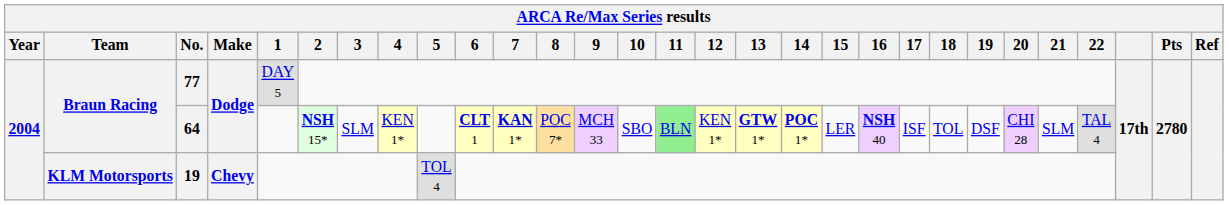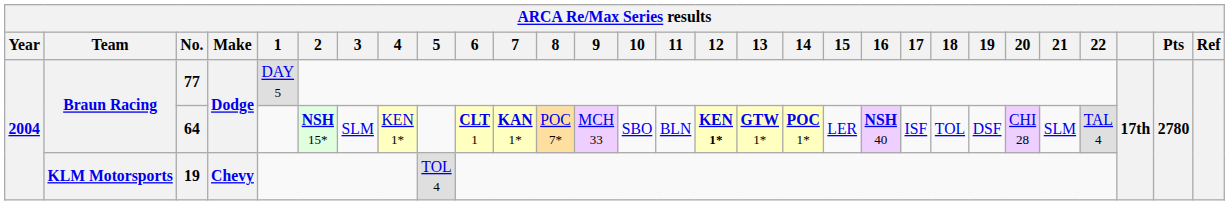64 | 11: lightgreen background -> no background
64 | 12: normal -> bold
